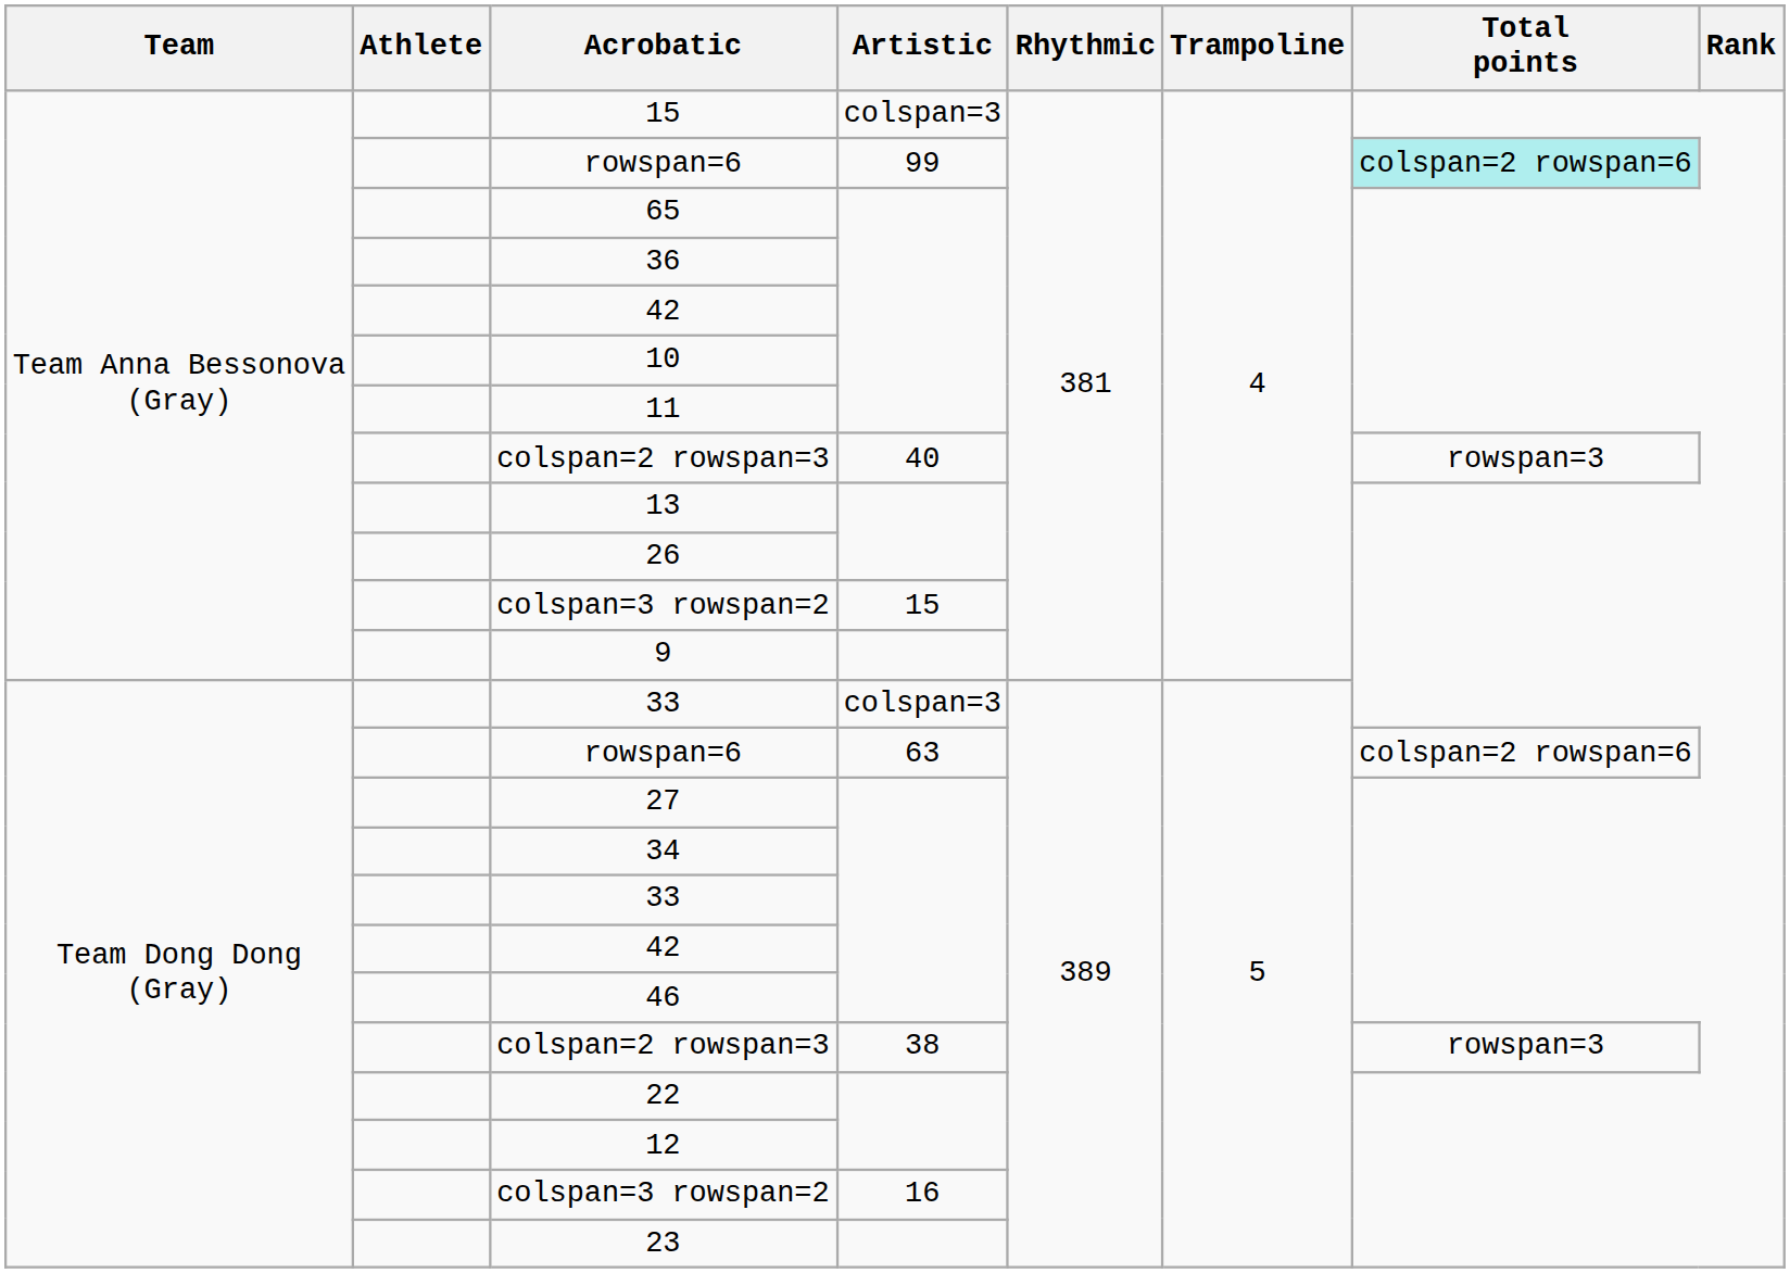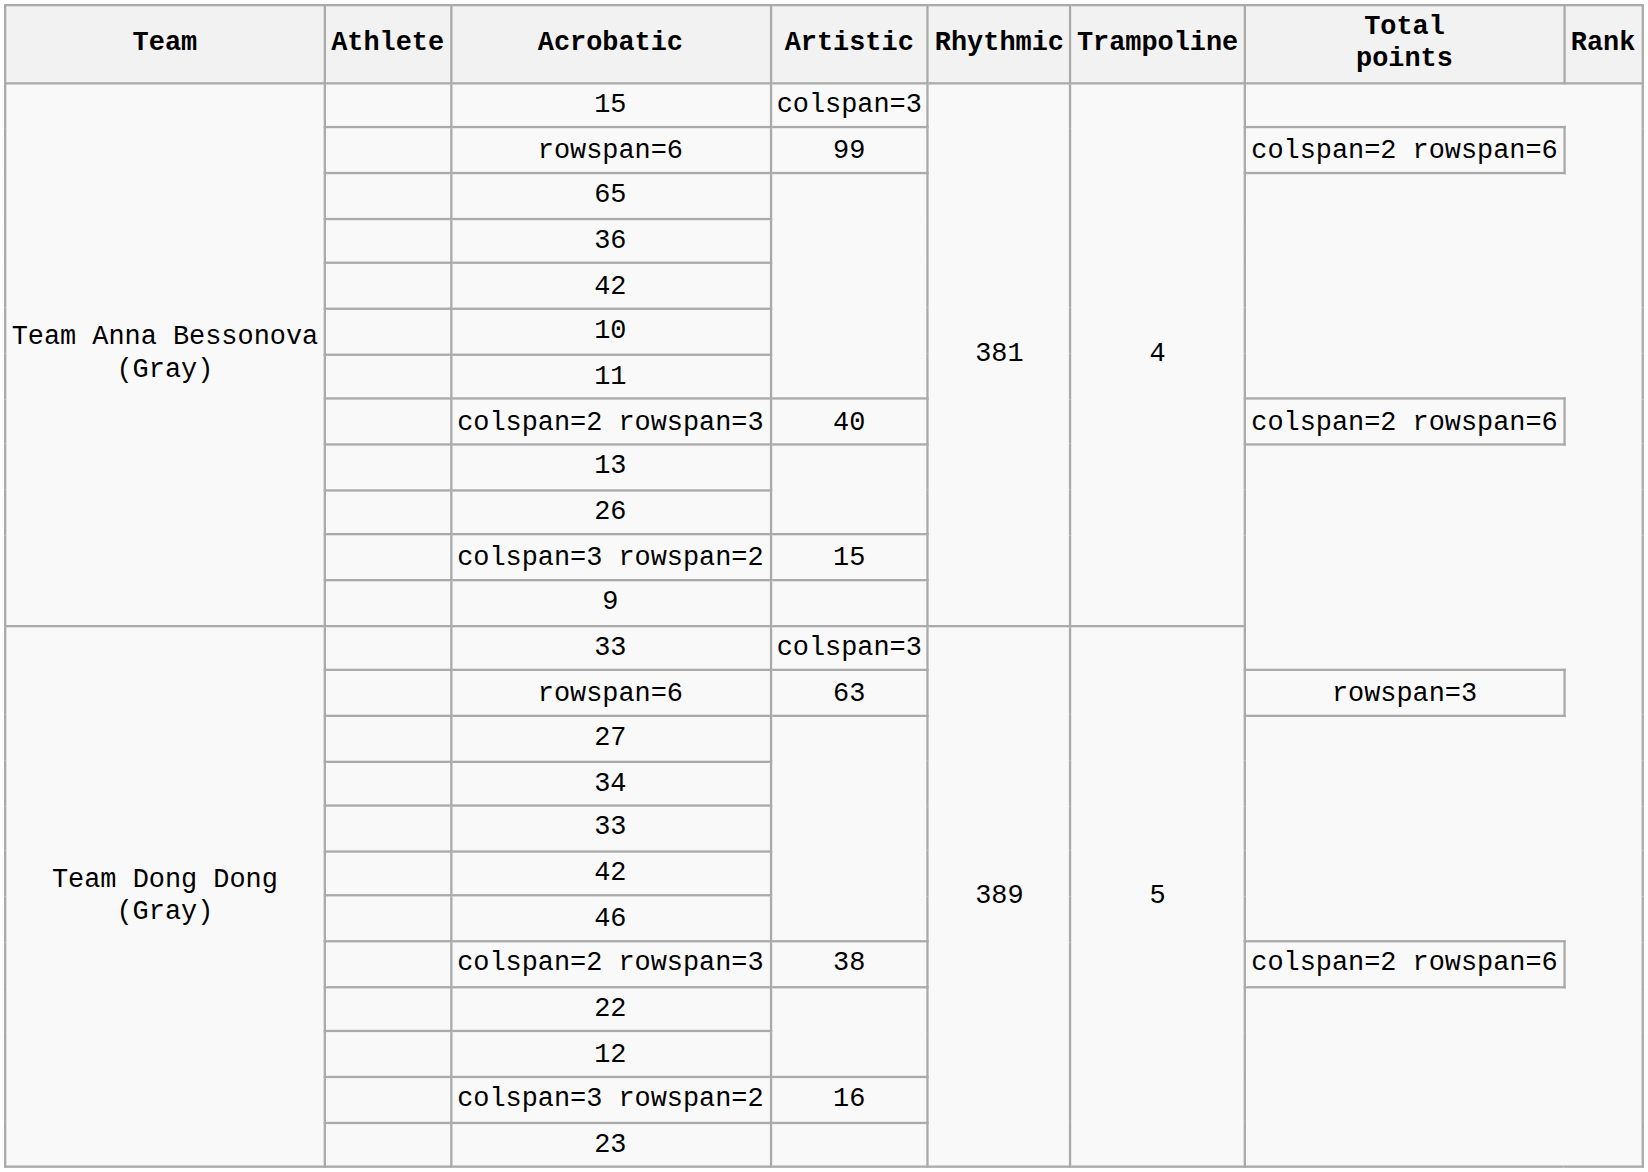rowspan=6 / 99 | Total points: paleturquoise background -> no background
colspan=2 rowspan=3 / 40 | Total points: rowspan=3 -> colspan=2 rowspan=6
rowspan=6 / 63 | Total points: colspan=2 rowspan=6 -> rowspan=3
colspan=2 rowspan=3 / 38 | Total points: rowspan=3 -> colspan=2 rowspan=6
